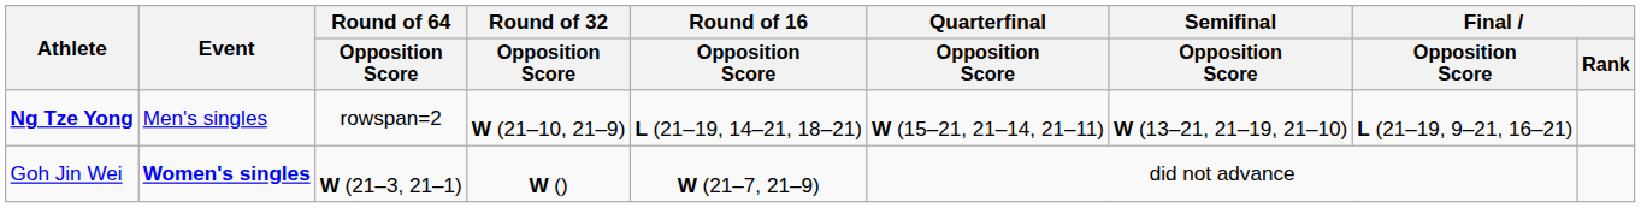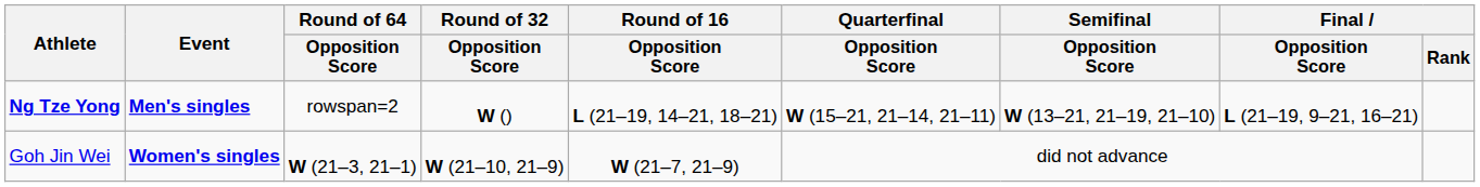Ng Tze Yong | Event: normal -> bold
Ng Tze Yong | Round of 32 / Opposition Score: W (21–10, 21–9) -> W ()
Goh Jin Wei | Round of 32 / Opposition Score: W () -> W (21–10, 21–9)
